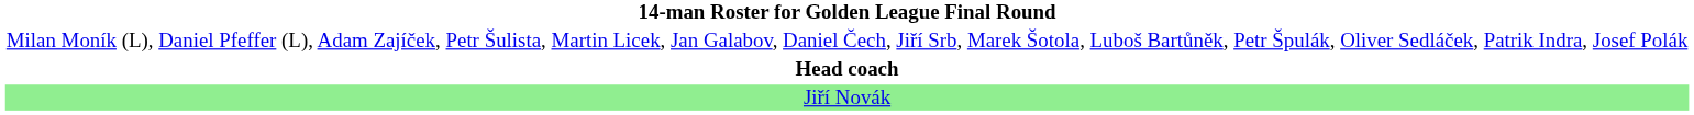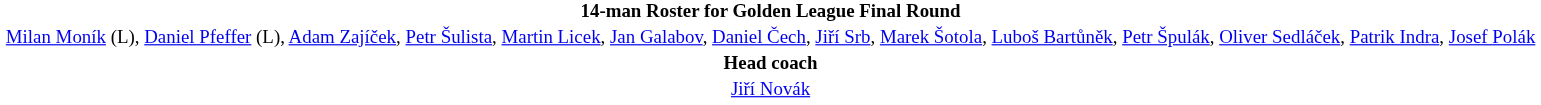row 4 | column 1: lightgreen background -> no background
